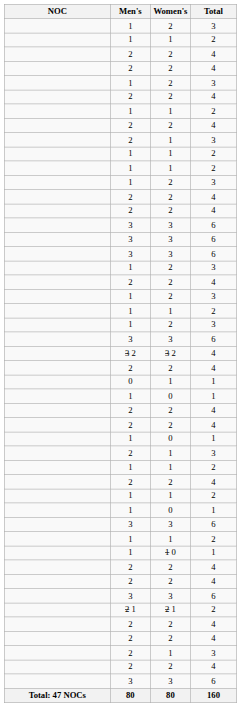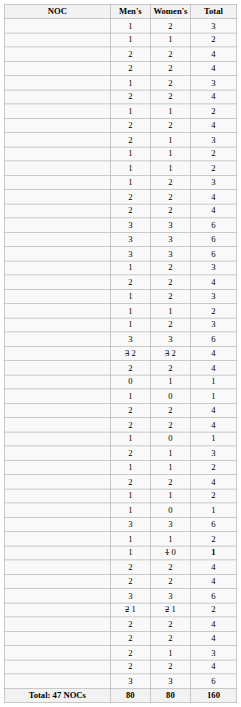1 0 | Total: normal -> bold
